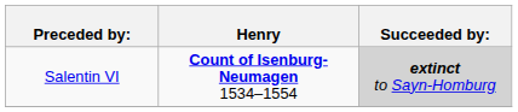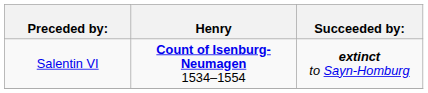Salentin VI | Succeeded by:: lightgrey background -> no background
